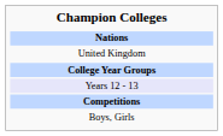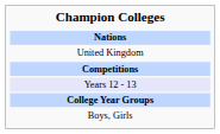row 4 | column 1: College Year Groups -> Competitions
row 6 | column 1: Competitions -> College Year Groups
